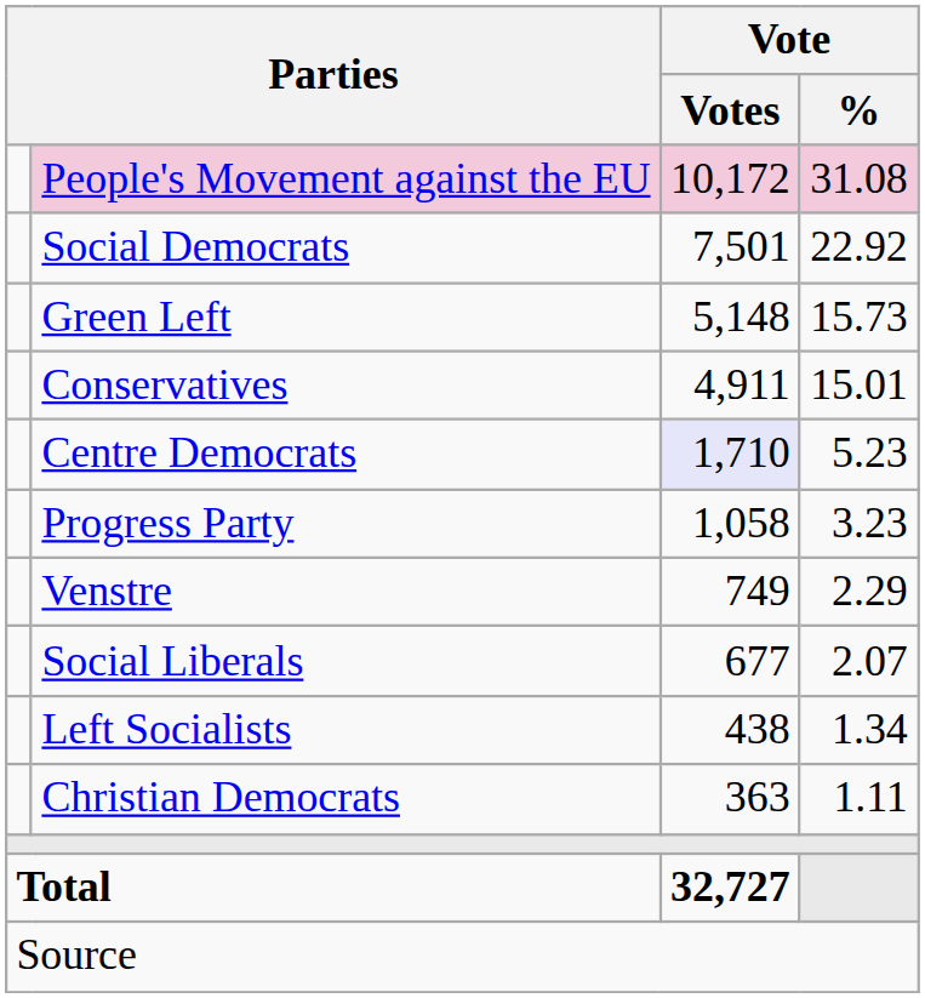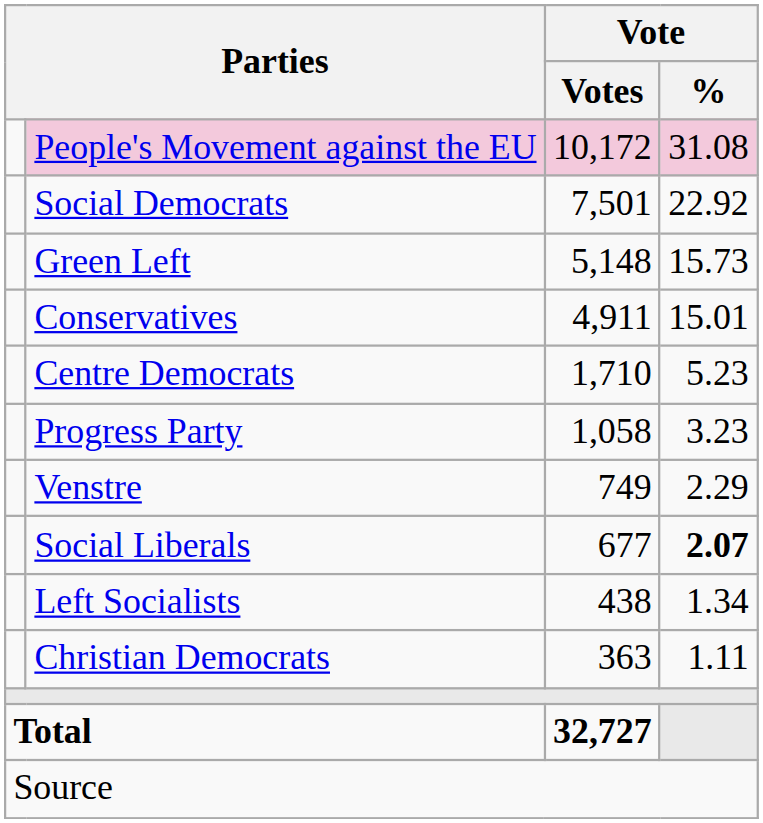Centre Democrats | Vote / Votes: lavender background -> no background
Social Liberals | Vote / %: normal -> bold
